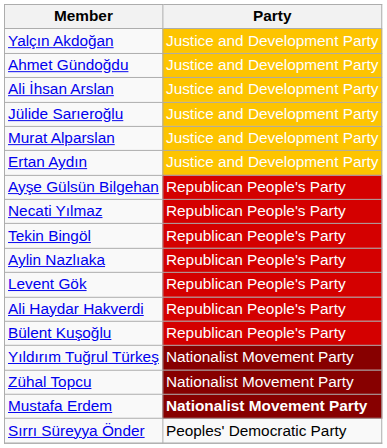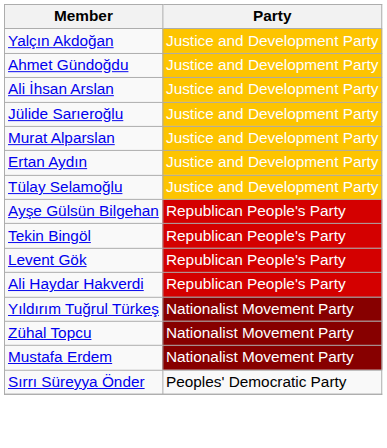+ row: Tülay Selamoğlu | Justice and Development Party
- row: Necati Yılmaz | Republican People's Party
- row: Aylin Nazlıaka | Republican People's Party
- row: Bülent Kuşoğlu | Republican People's Party
Mustafa Erdem | Party: bold -> normal
